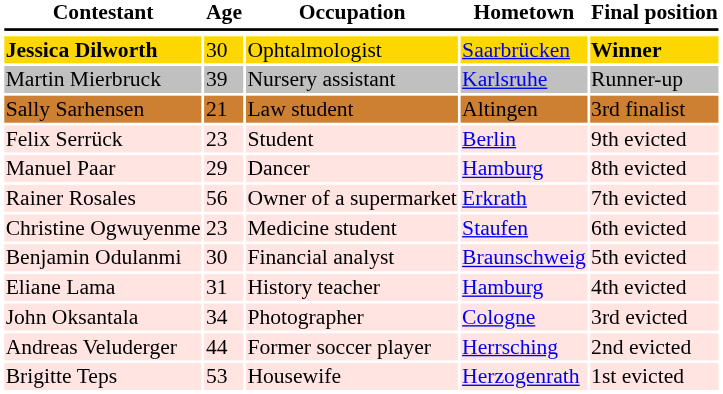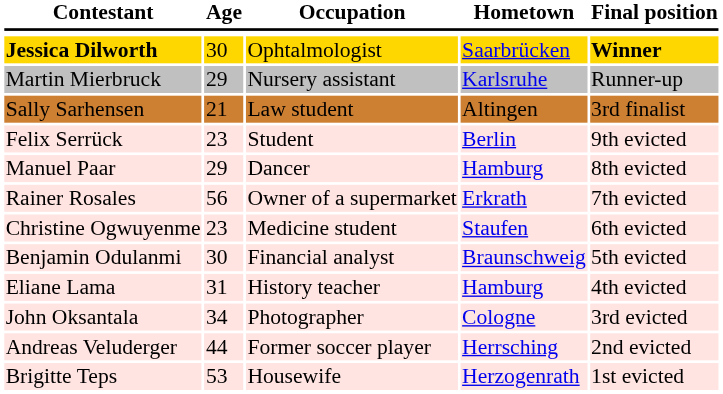Martin Mierbruck | Age: 39 -> 29
